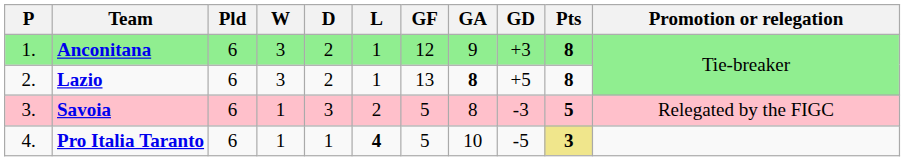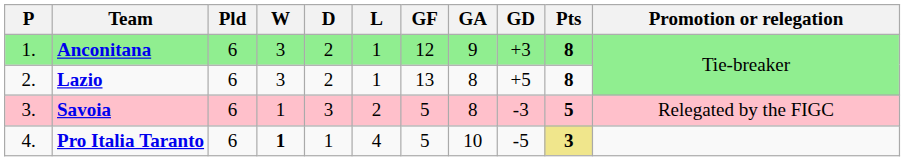Lazio | GA: bold -> normal
Pro Italia Taranto | W: normal -> bold
Pro Italia Taranto | L: bold -> normal
